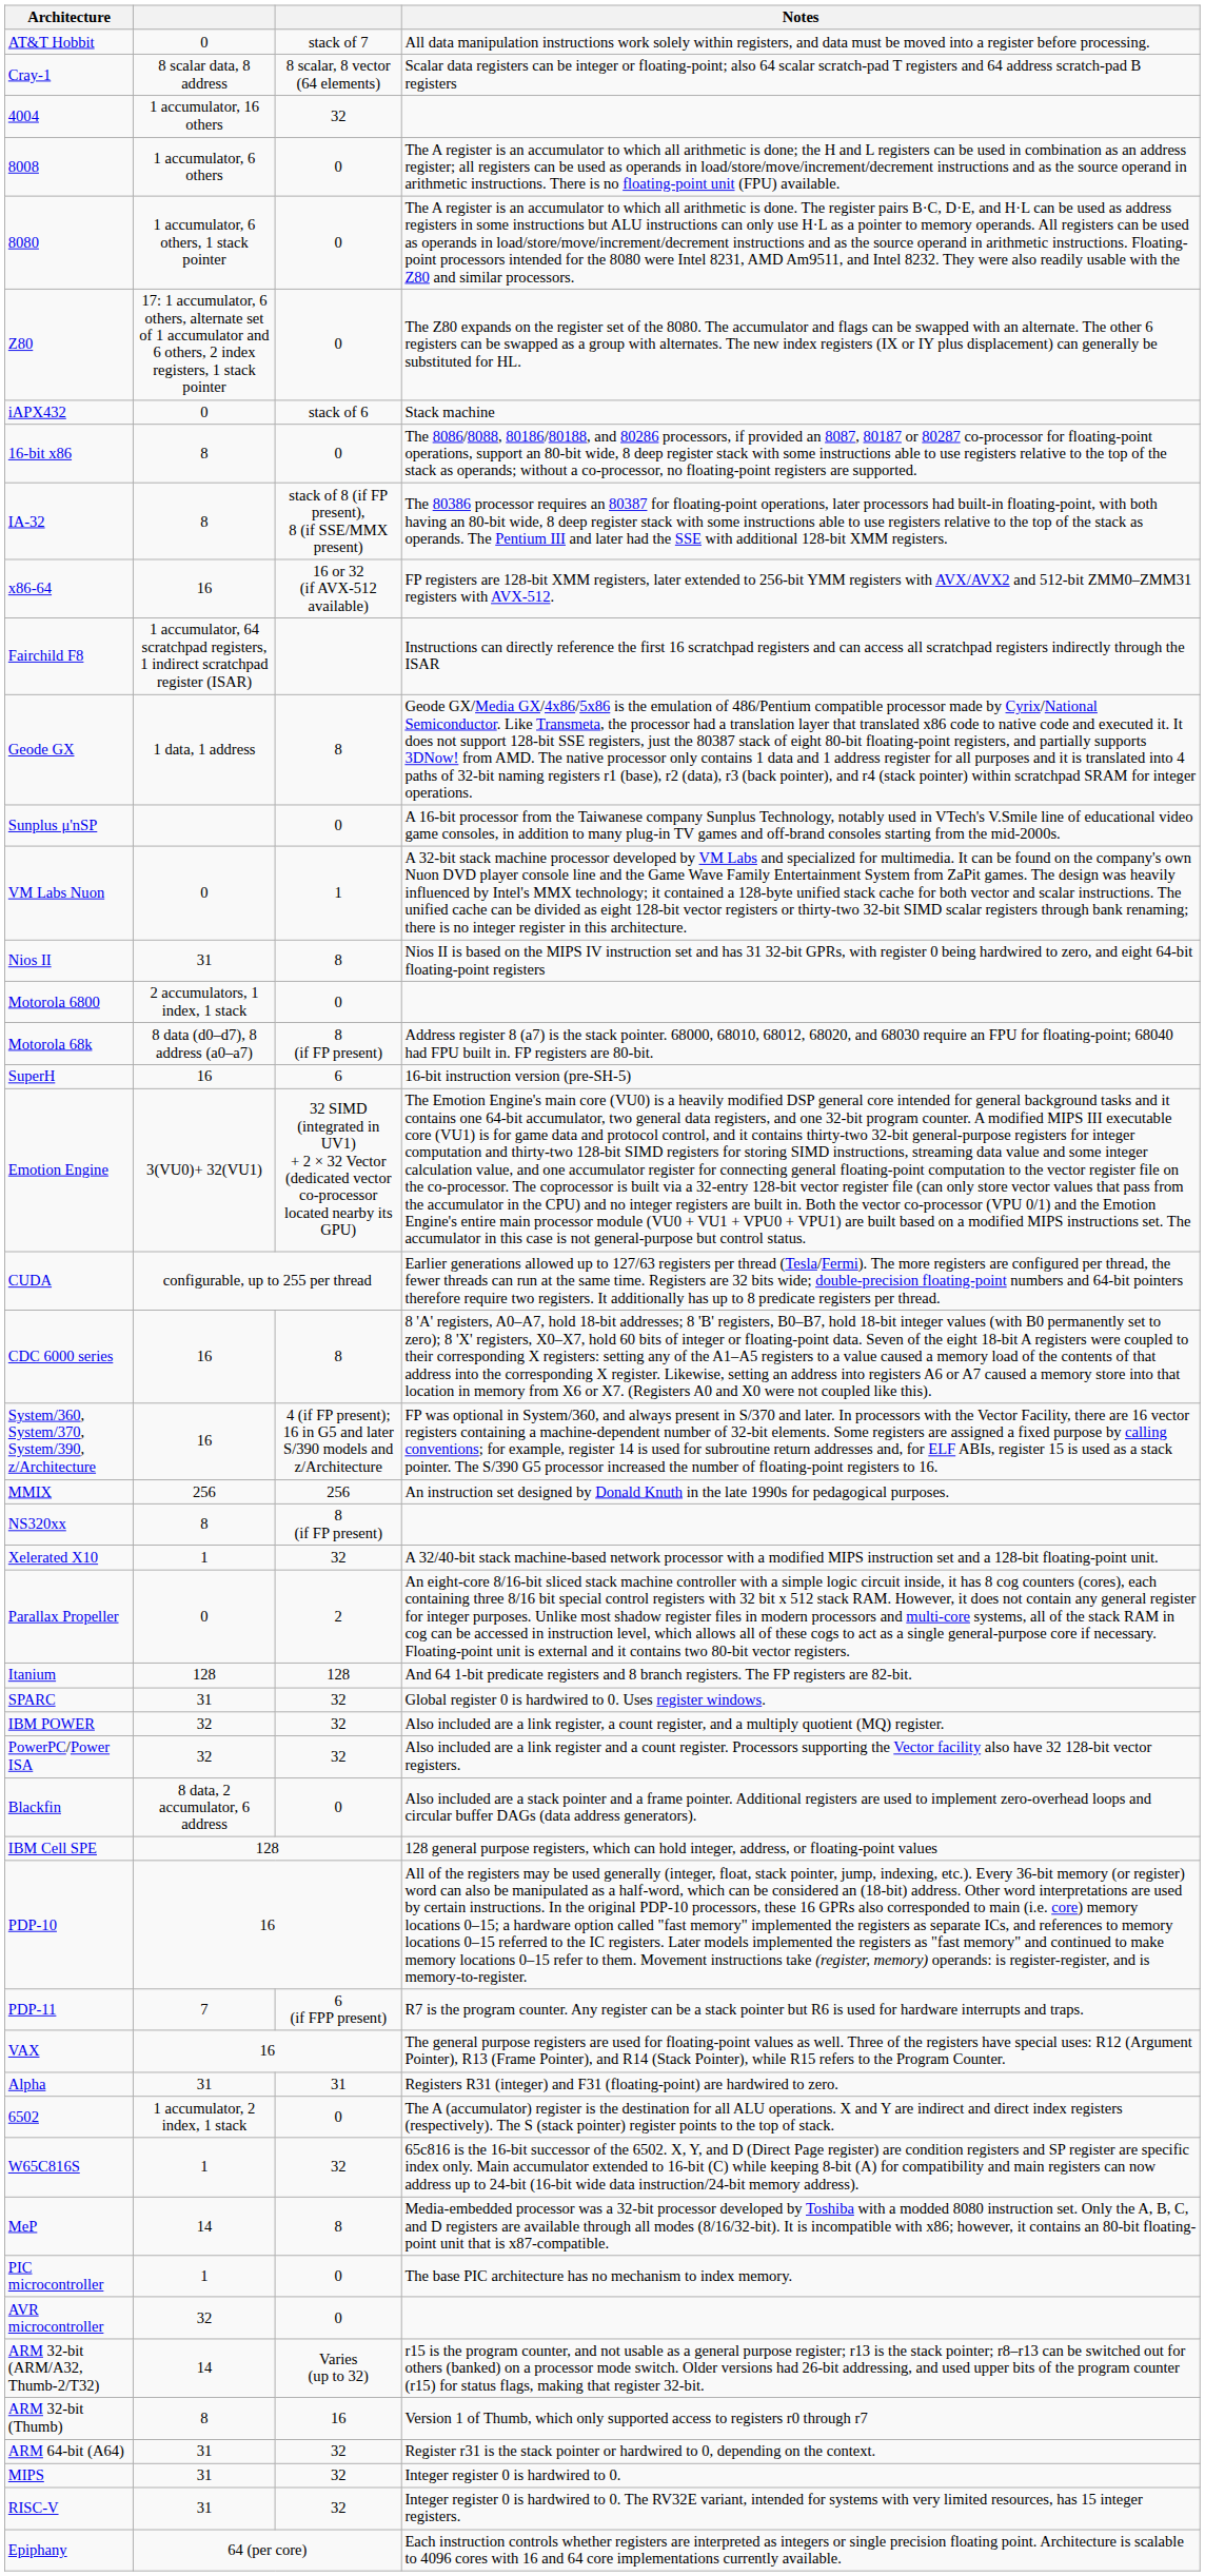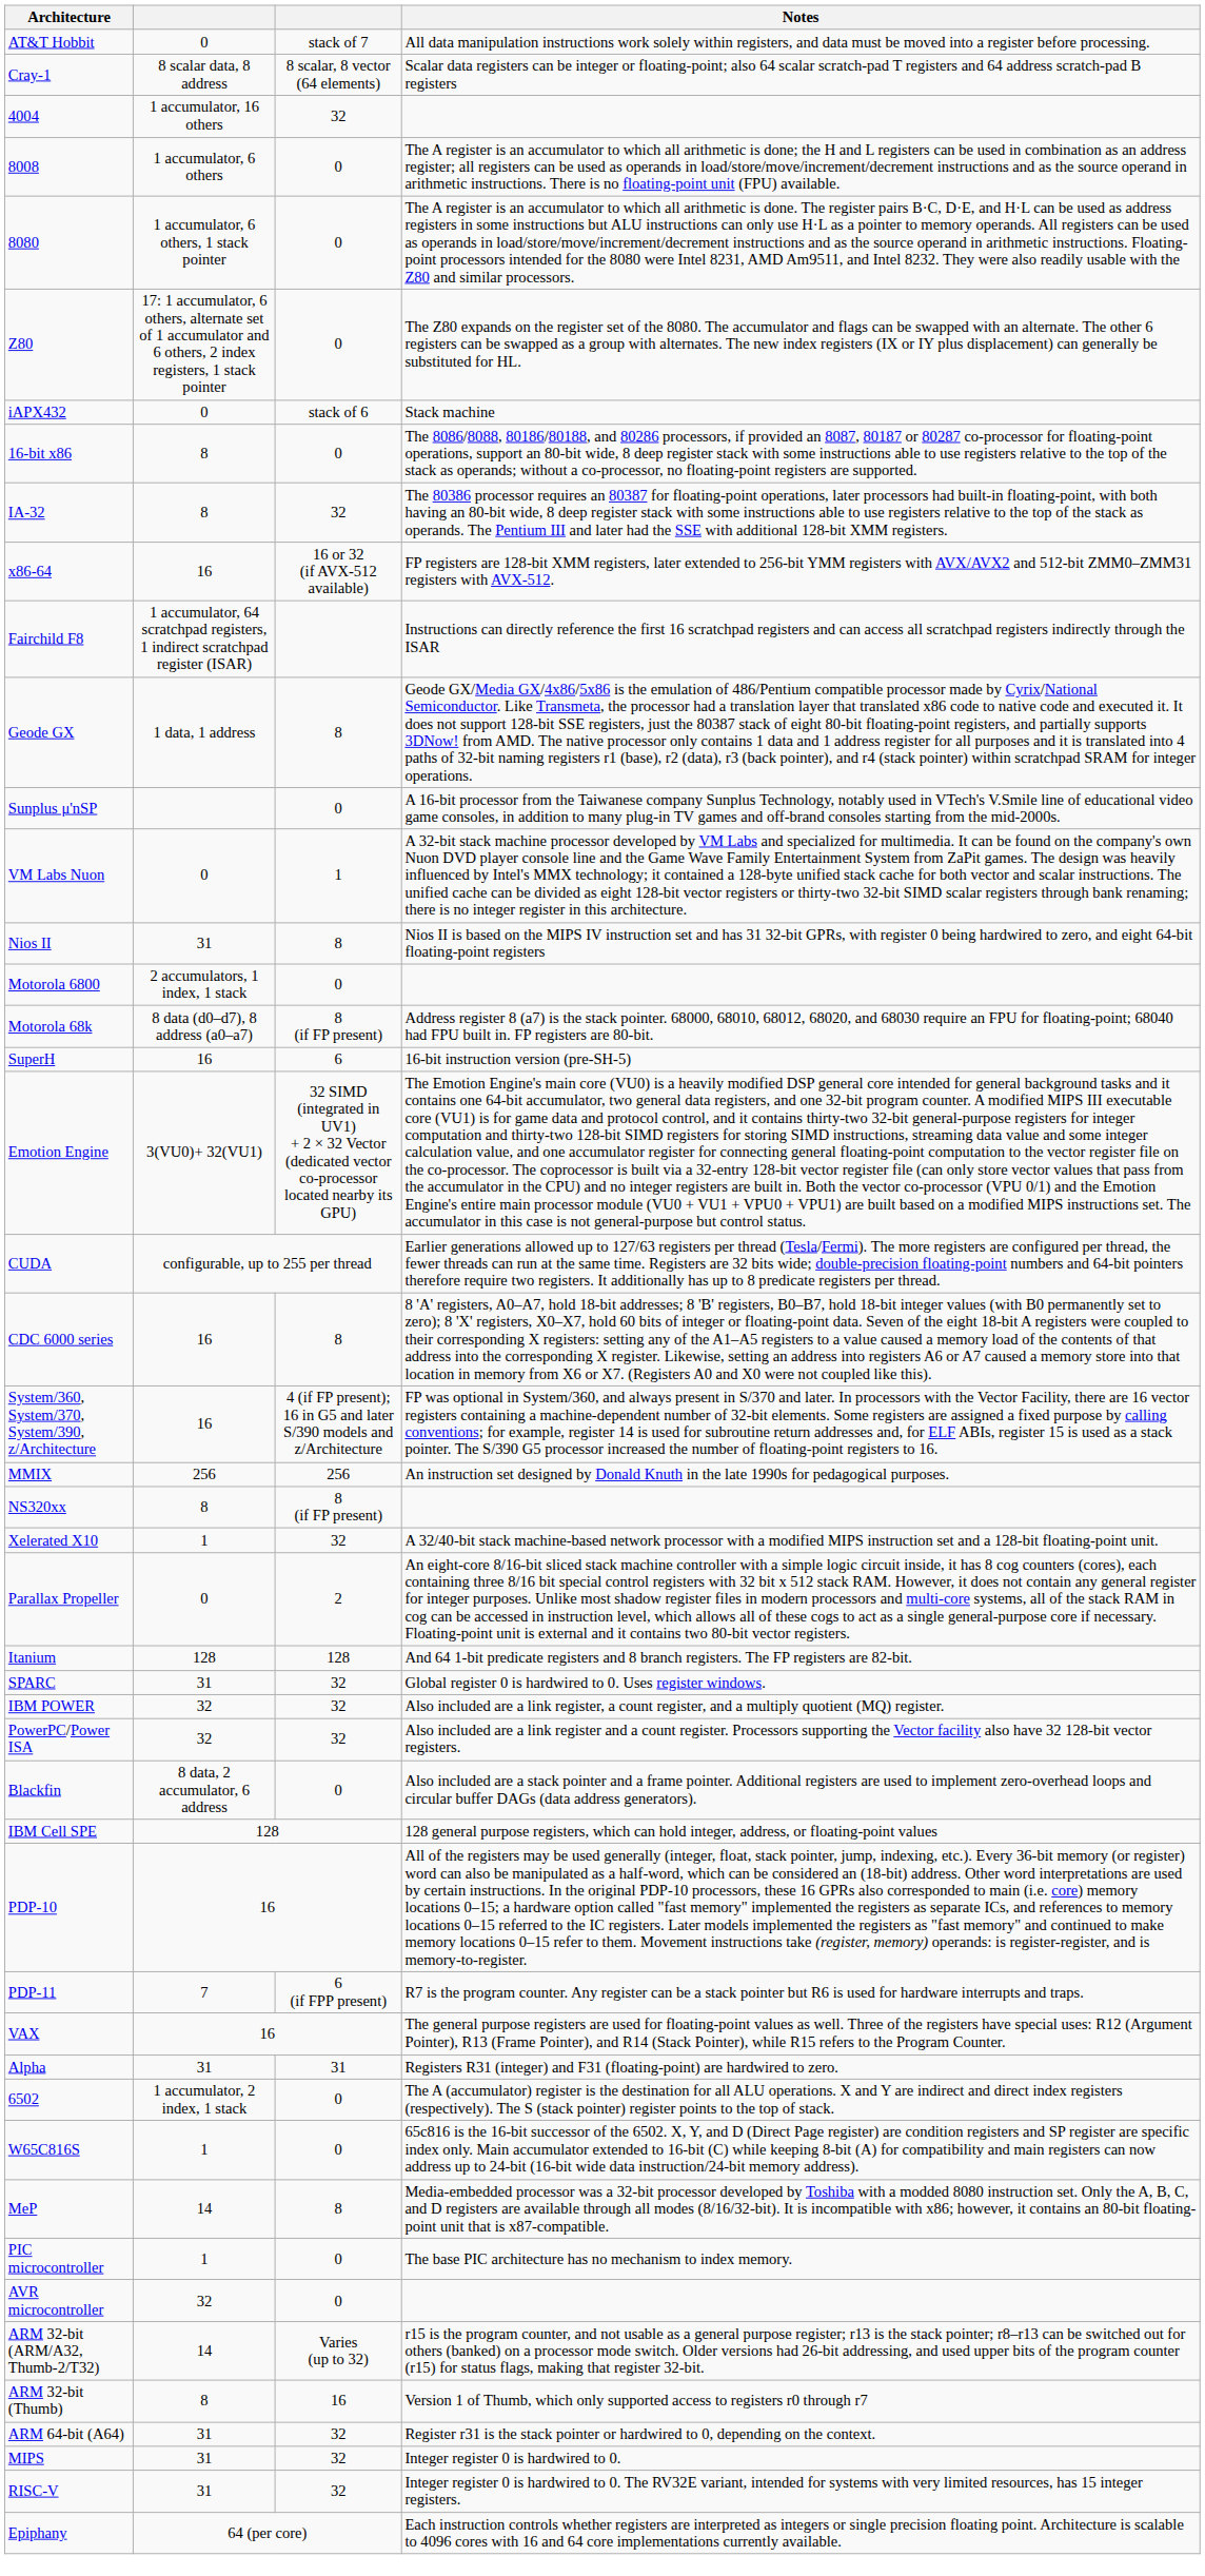IA-32 | column 3: stack of 8 (if FP present), 8 (if SSE/MMX present) -> 32
W65C816S | column 3: 32 -> 0
